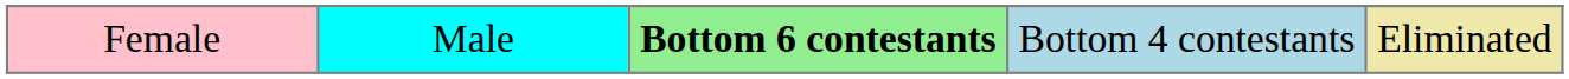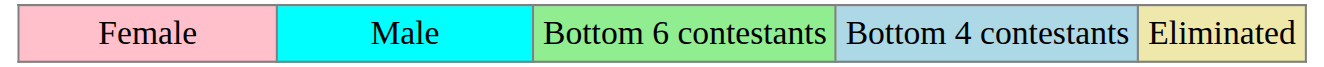Female | column 3: bold -> normal
